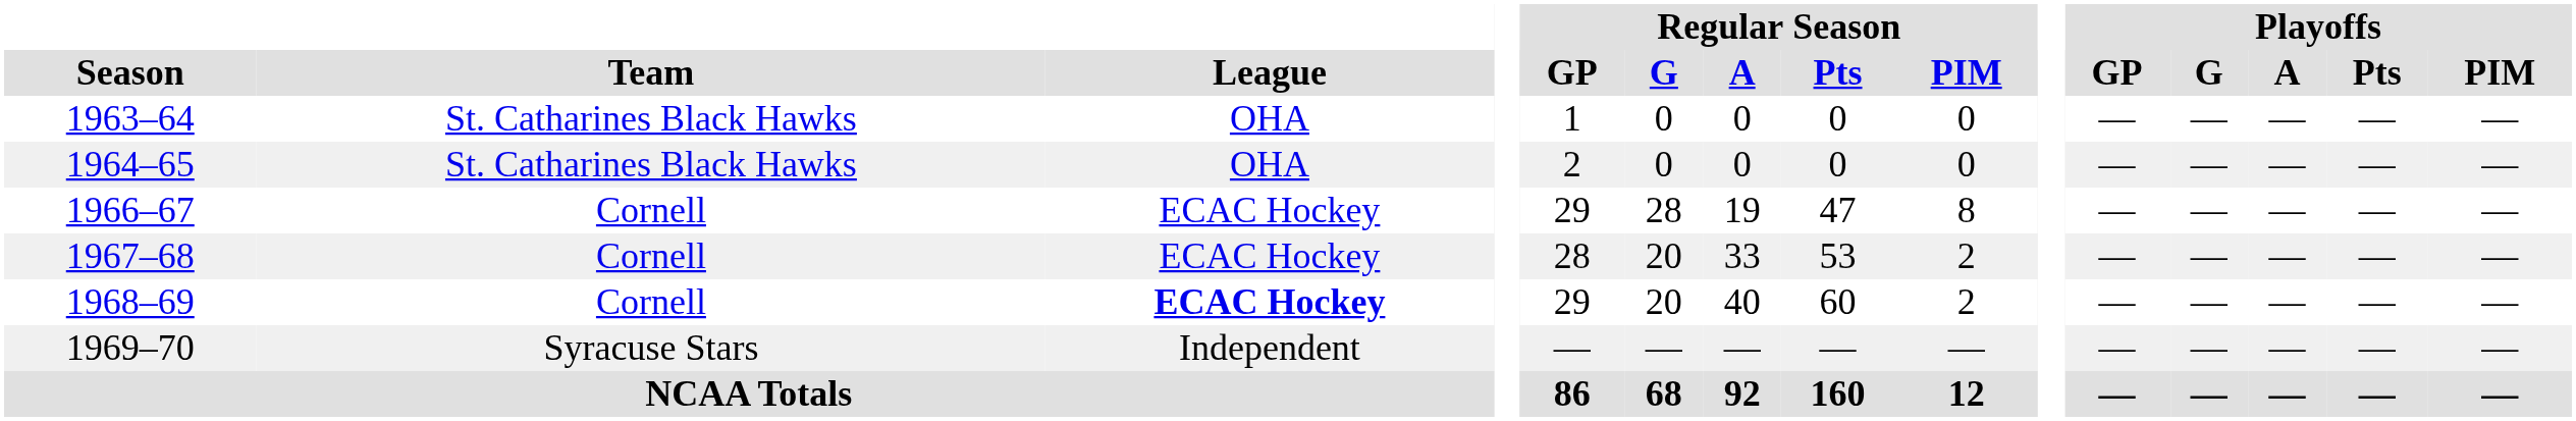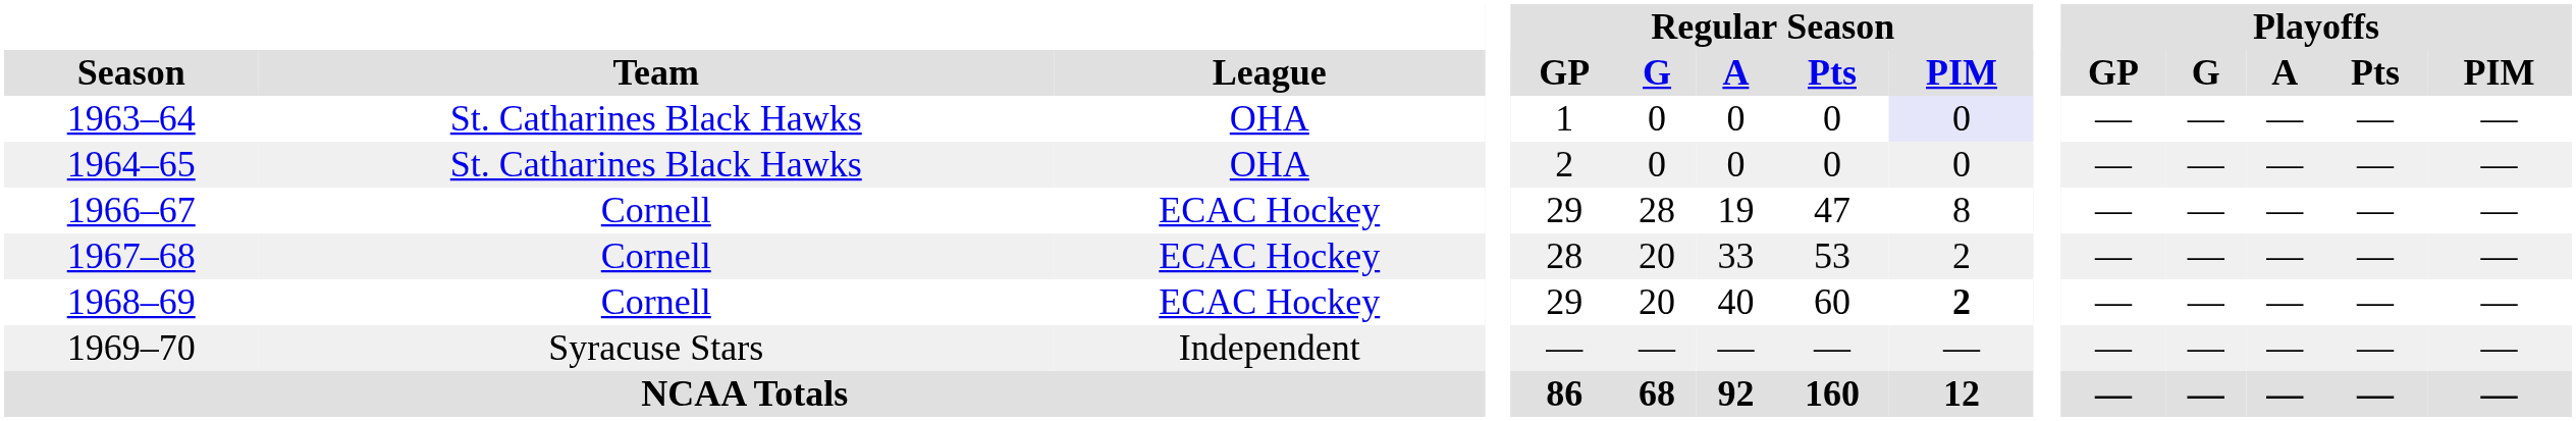1963–64 | Regular Season / PIM: no background -> lavender background
1968–69 | League: bold -> normal
1968–69 | Regular Season / PIM: normal -> bold
